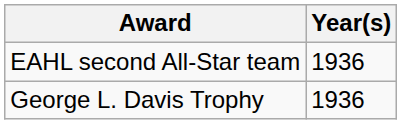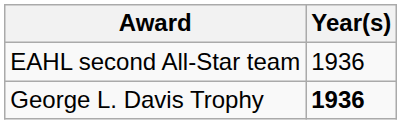George L. Davis Trophy | Year(s): normal -> bold
